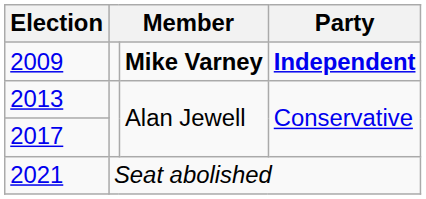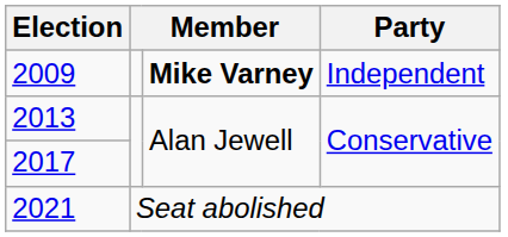2009 | Party: bold -> normal
